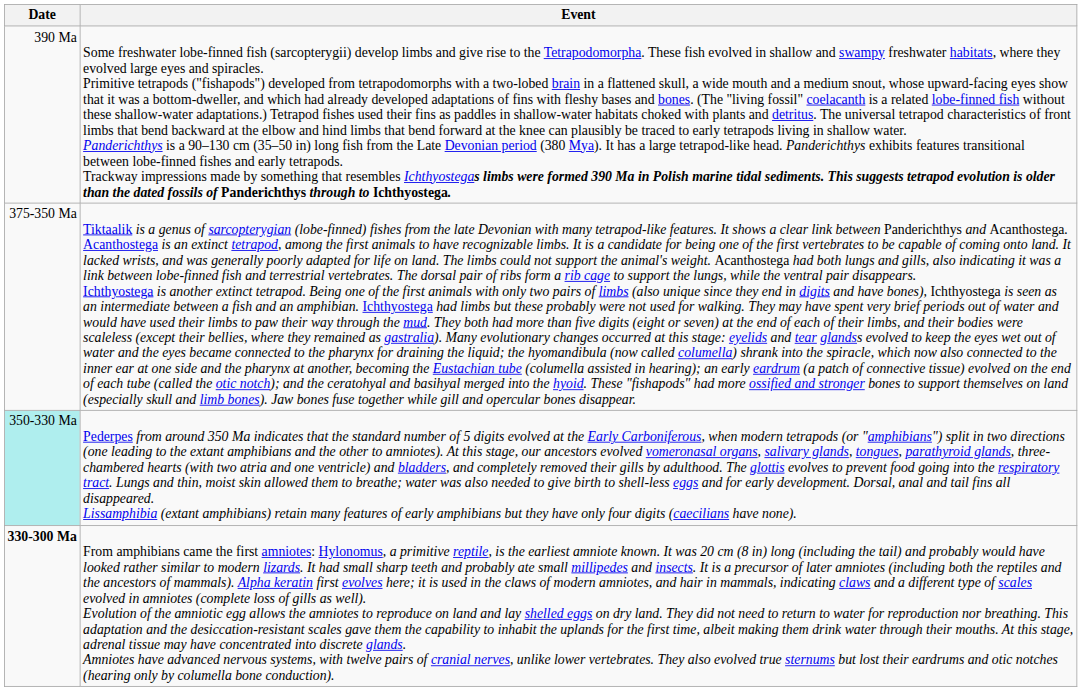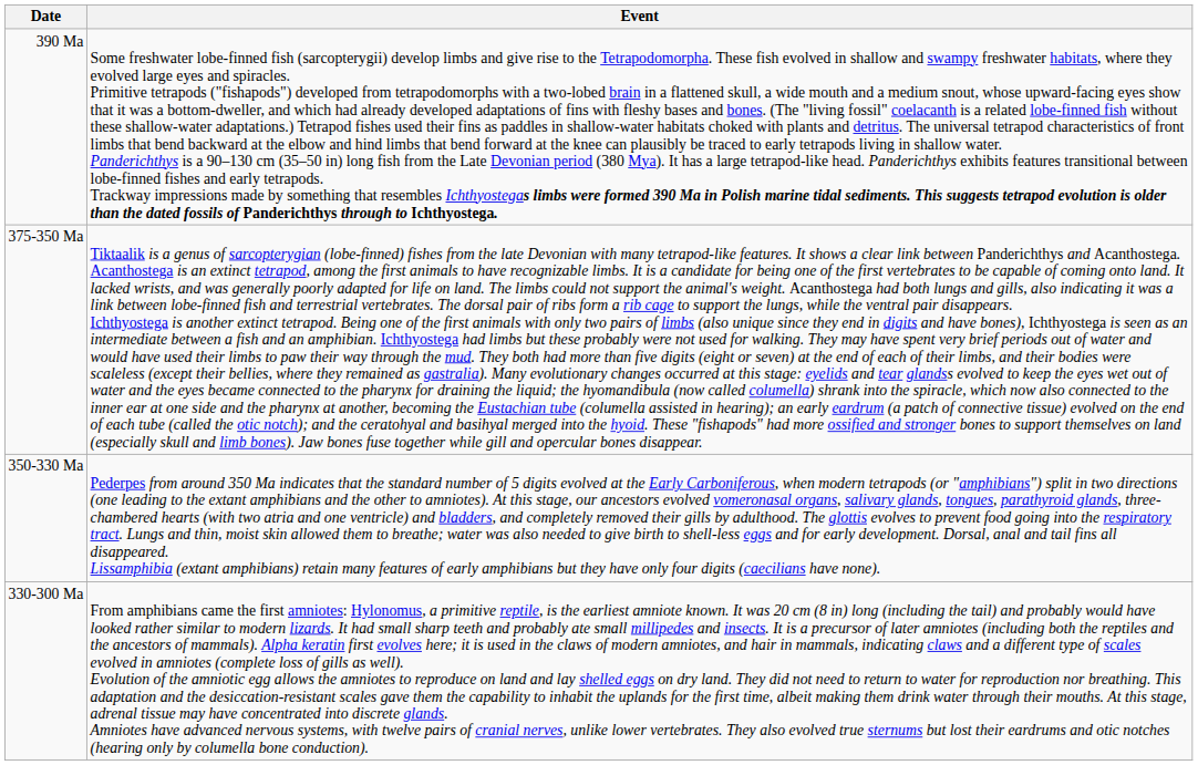350-330 Ma | Date: paleturquoise background -> no background
330-300 Ma | Date: bold -> normal
